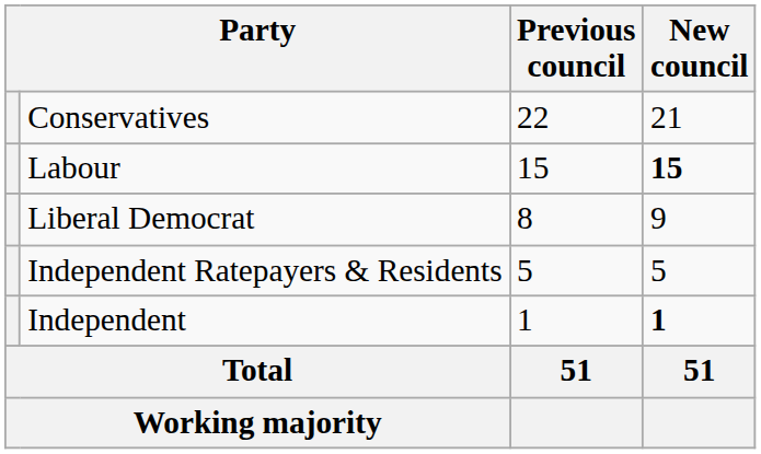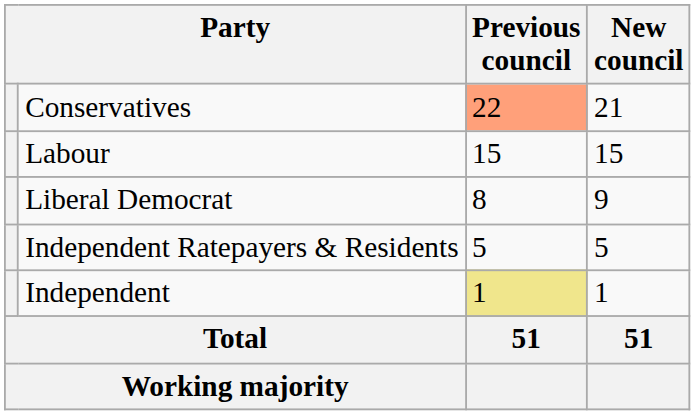Conservatives | Previous council: no background -> lightsalmon background
Labour | New council: bold -> normal
Independent | Previous council: no background -> khaki background
Independent | New council: bold -> normal
